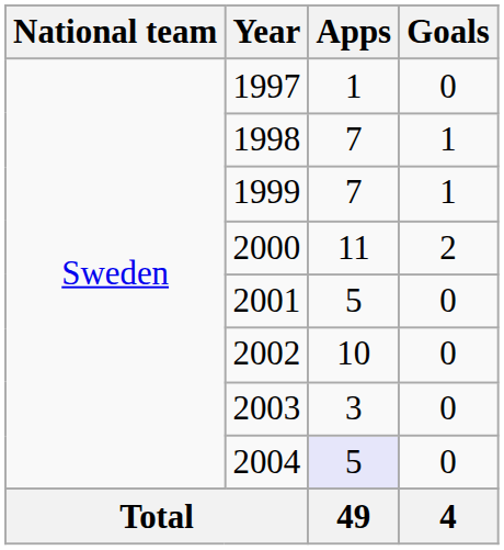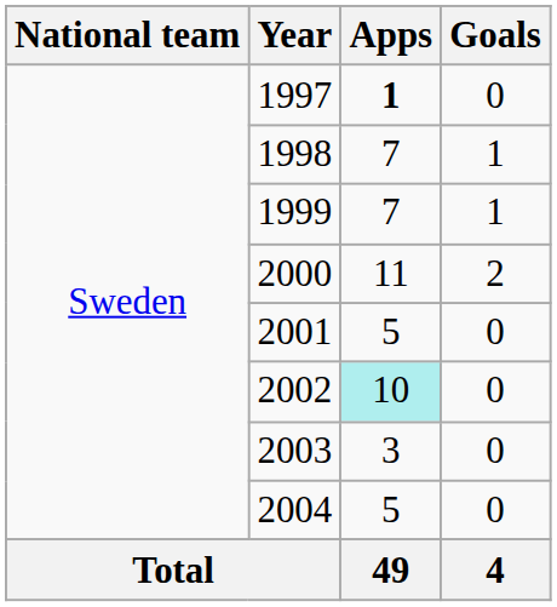1997 | Apps: normal -> bold
2002 | Apps: no background -> paleturquoise background
2004 | Apps: lavender background -> no background
